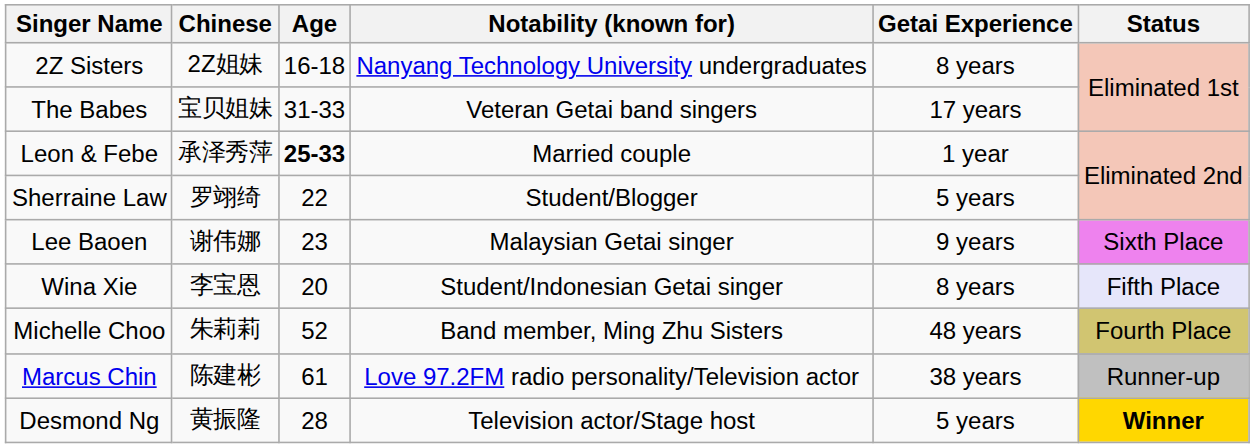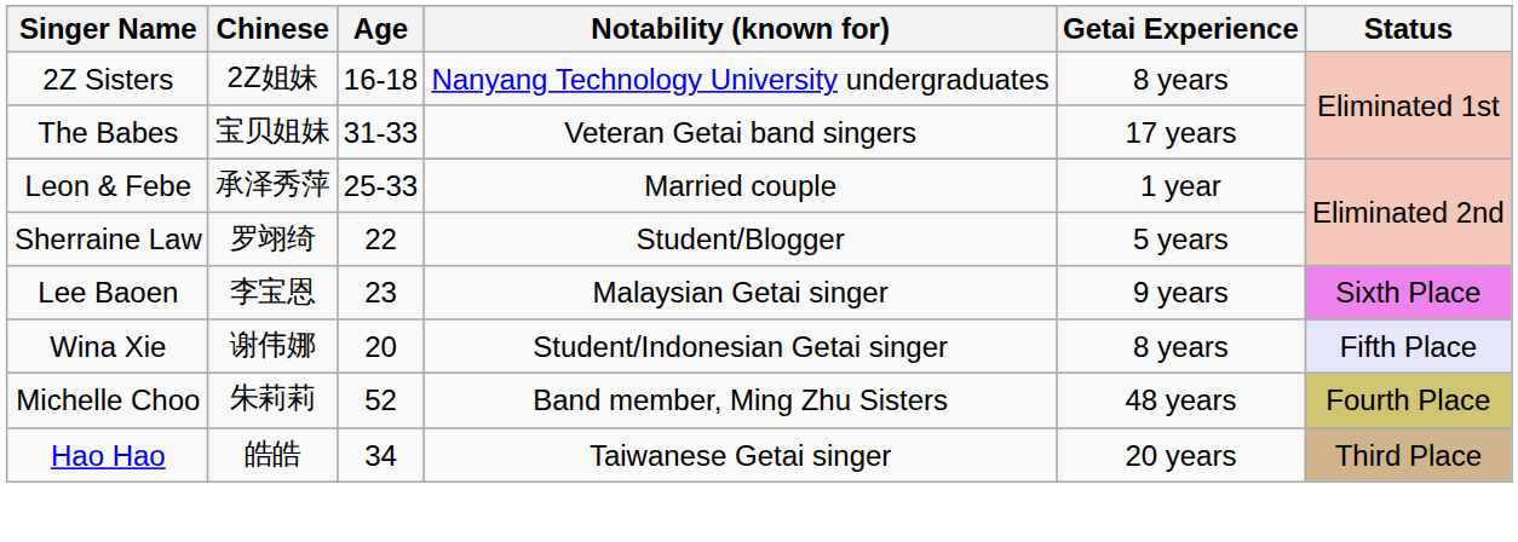Leon & Febe | Age: bold -> normal
Lee Baoen | Chinese: 谢伟娜 -> 李宝恩
Wina Xie | Chinese: 李宝恩 -> 谢伟娜
+ row: Hao Hao | 皓皓 | 34 | Taiwanese Getai singer | 20 years | Third Place
- row: Marcus Chin | 陈建彬 | 61 | Love 97.2FM radio personality/Television actor | 38 years | Runner-up
- row: Desmond Ng | 黄振隆 | 28 | Television actor/Stage host | 5 years | Winner
